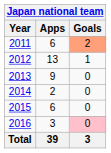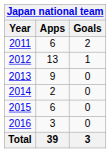2011 | Goals: lightsalmon background -> no background
2016 | Goals: pink background -> no background
